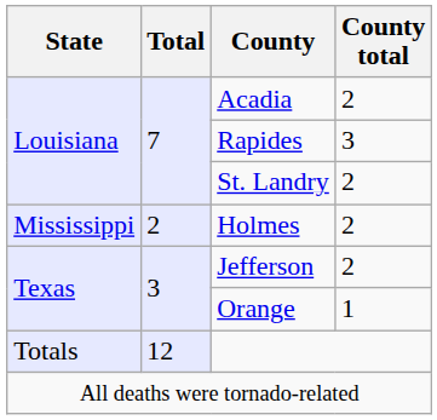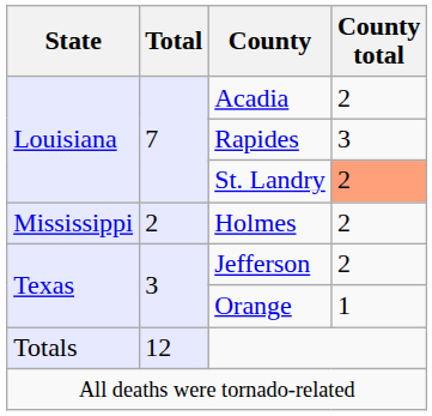St. Landry | County total: no background -> lightsalmon background
